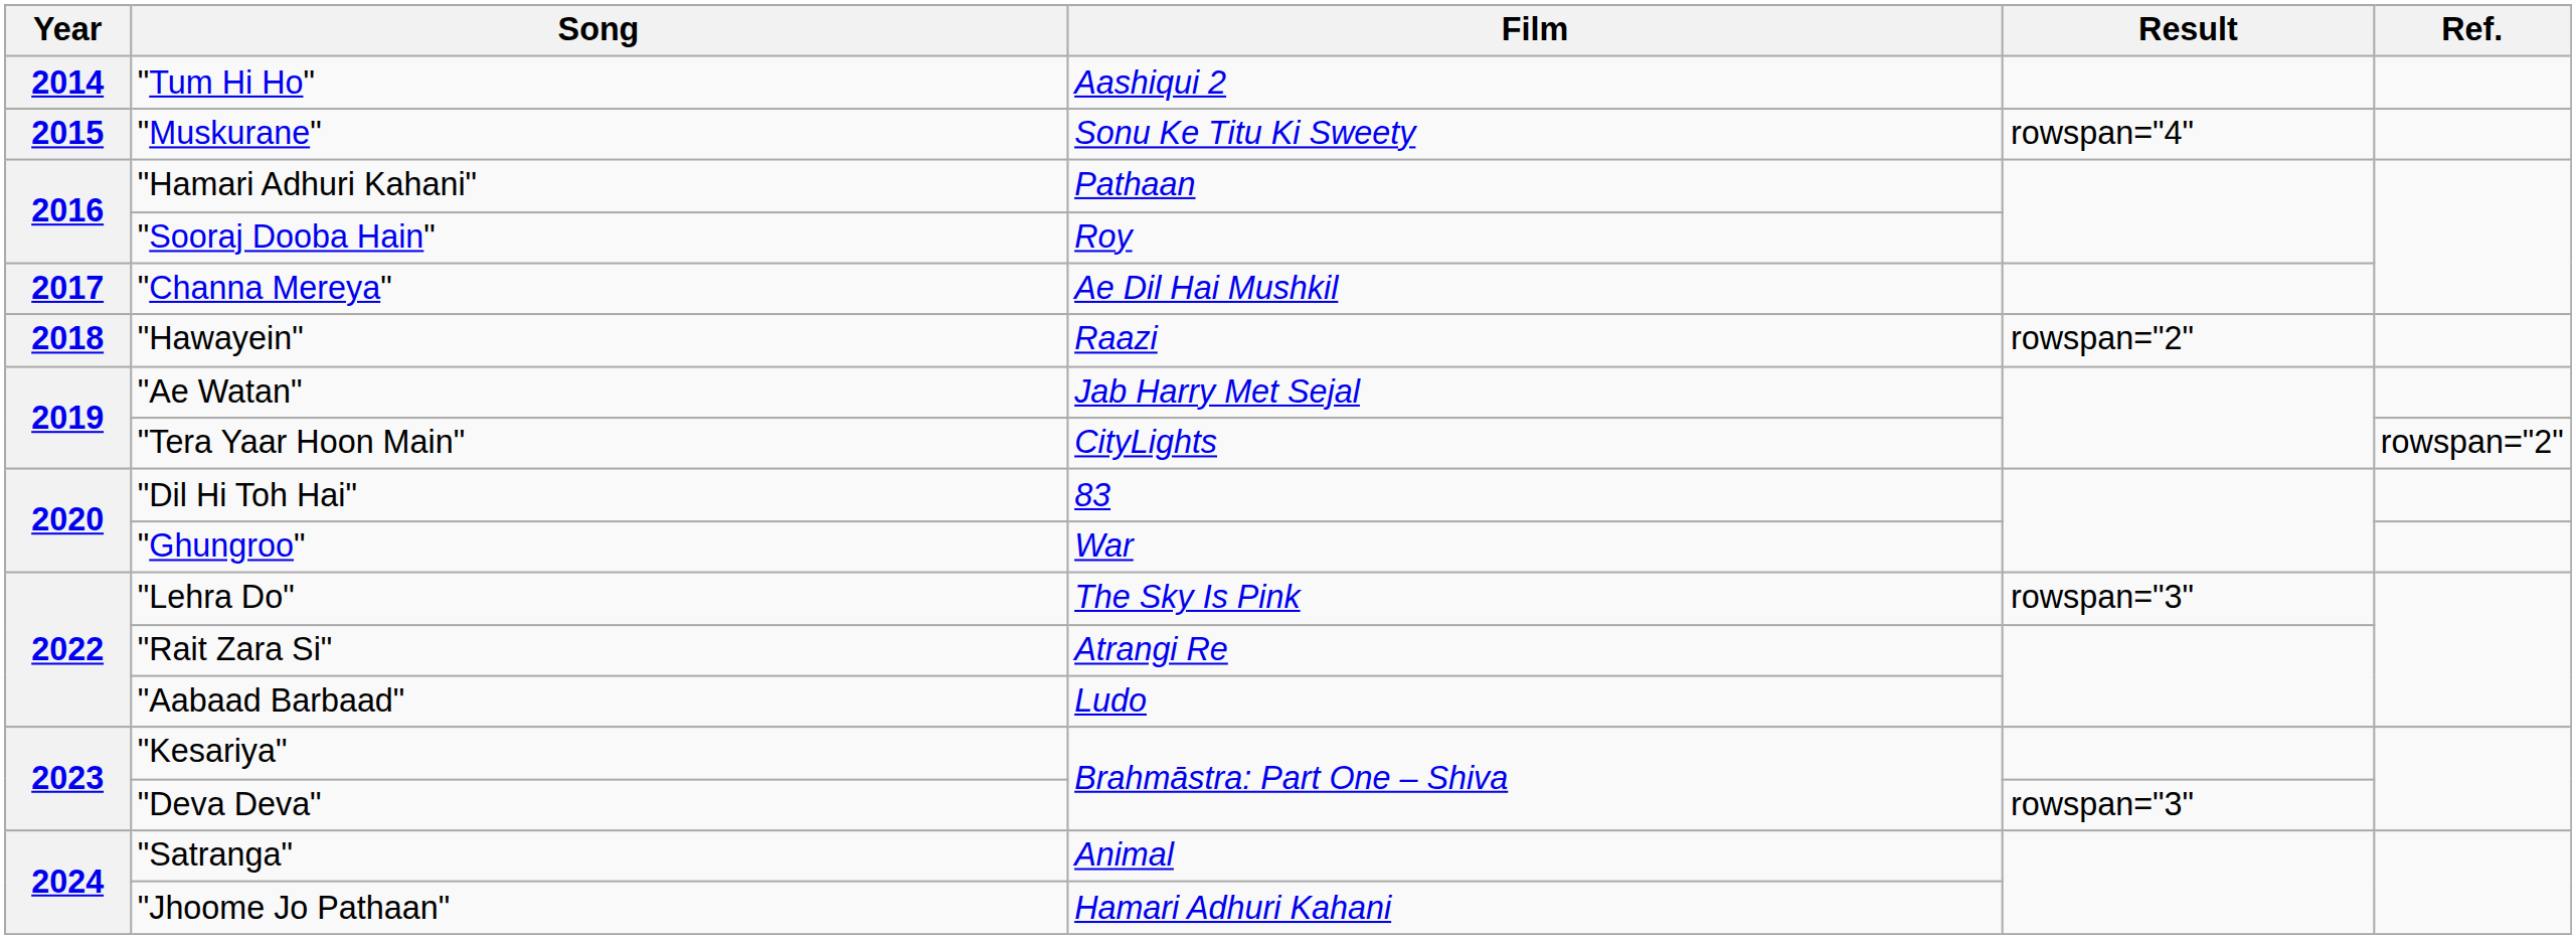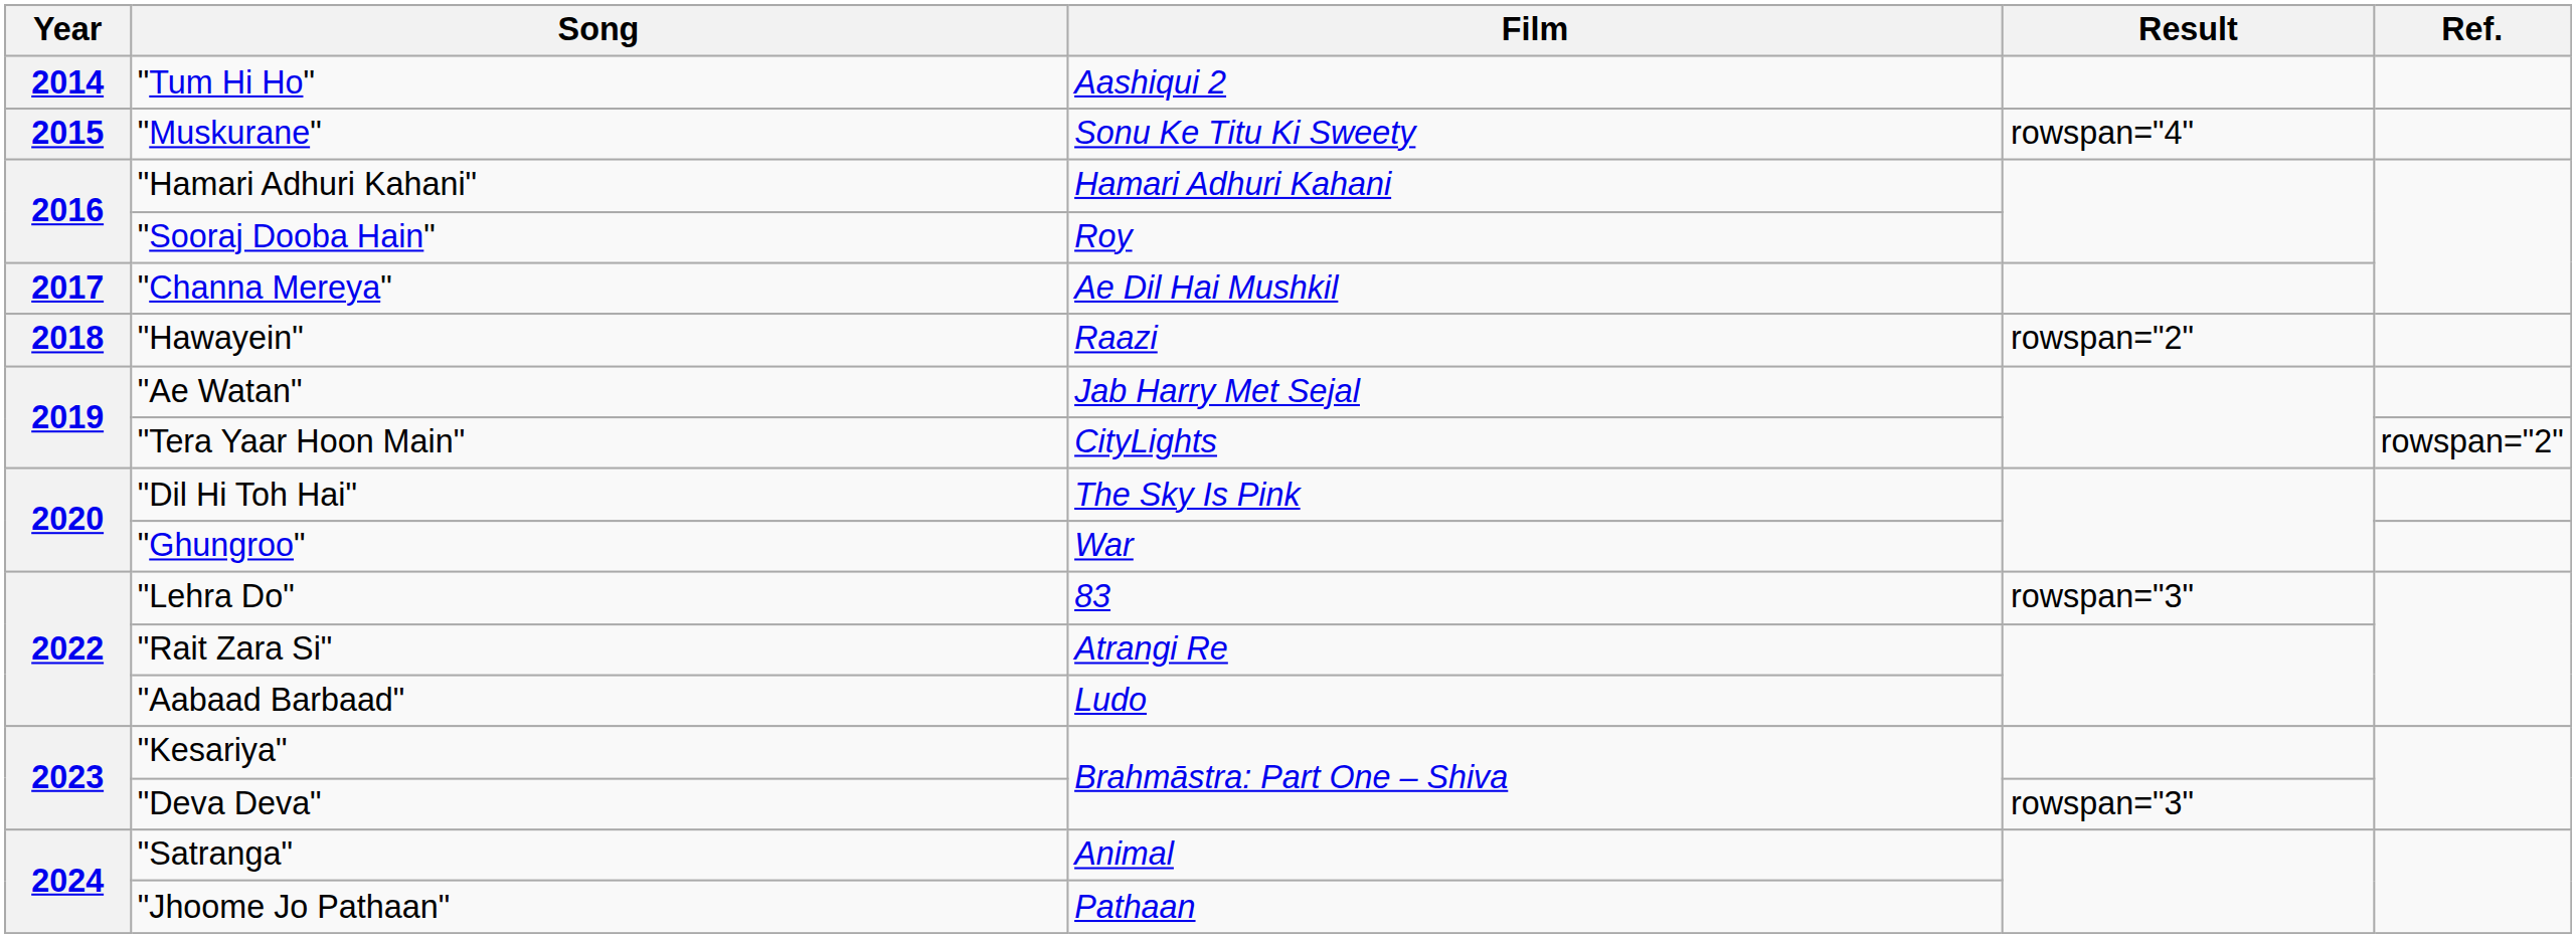"Hamari Adhuri Kahani" | Film: Pathaan -> Hamari Adhuri Kahani
"Dil Hi Toh Hai" | Film: 83 -> The Sky Is Pink
"Lehra Do" | Film: The Sky Is Pink -> 83
"Jhoome Jo Pathaan" | Film: Hamari Adhuri Kahani -> Pathaan
